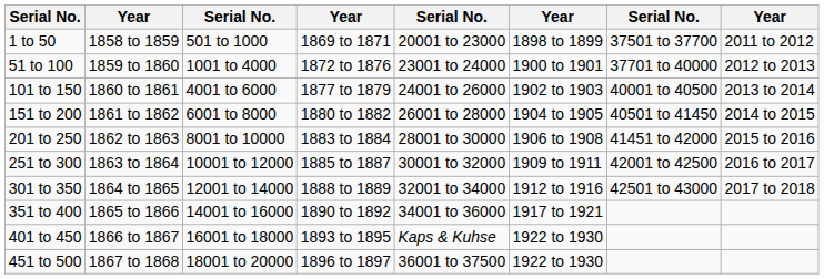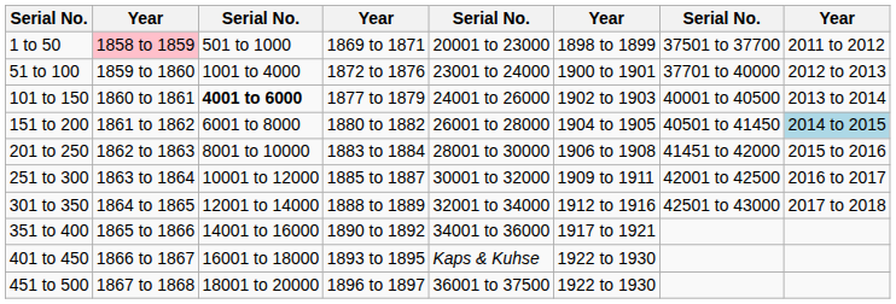1 to 50 | column 2: no background -> pink background
101 to 150 | column 3: normal -> bold
151 to 200 | column 8: no background -> lightblue background
